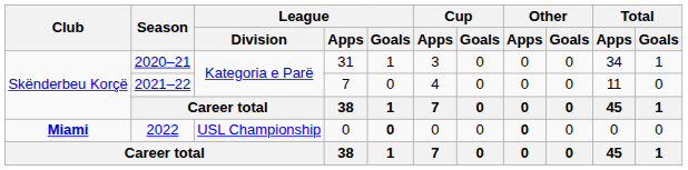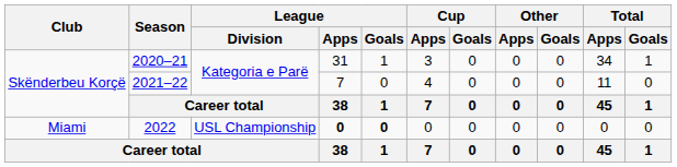2022 | Club: bold -> normal
2022 | League / Apps: normal -> bold
2022 | Other / Apps: bold -> normal
